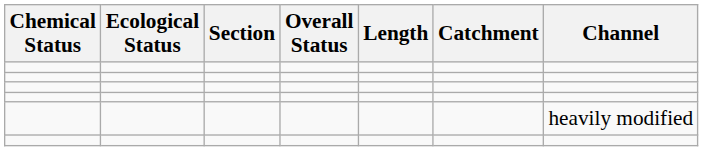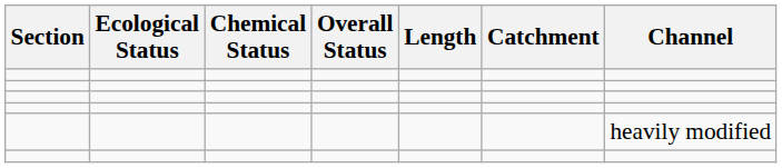columns swapped: Section <-> Chemical Status
